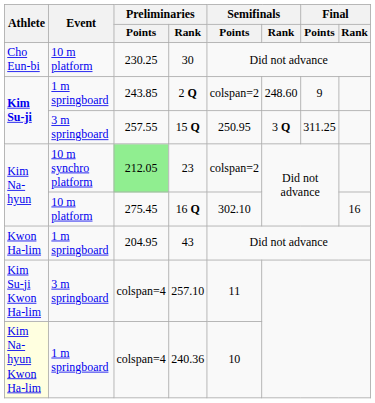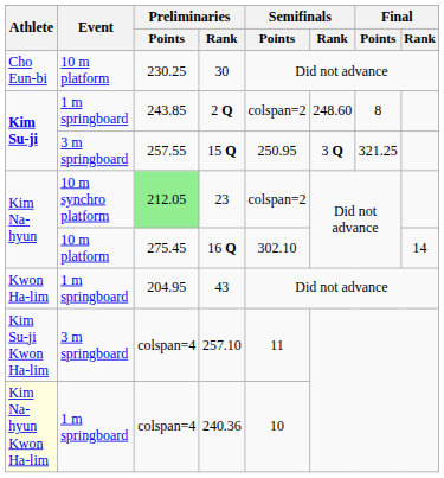2 Q | Final / Points: 9 -> 8
15 Q | Final / Points: 311.25 -> 321.25
16 Q | Final / Rank: 16 -> 14
